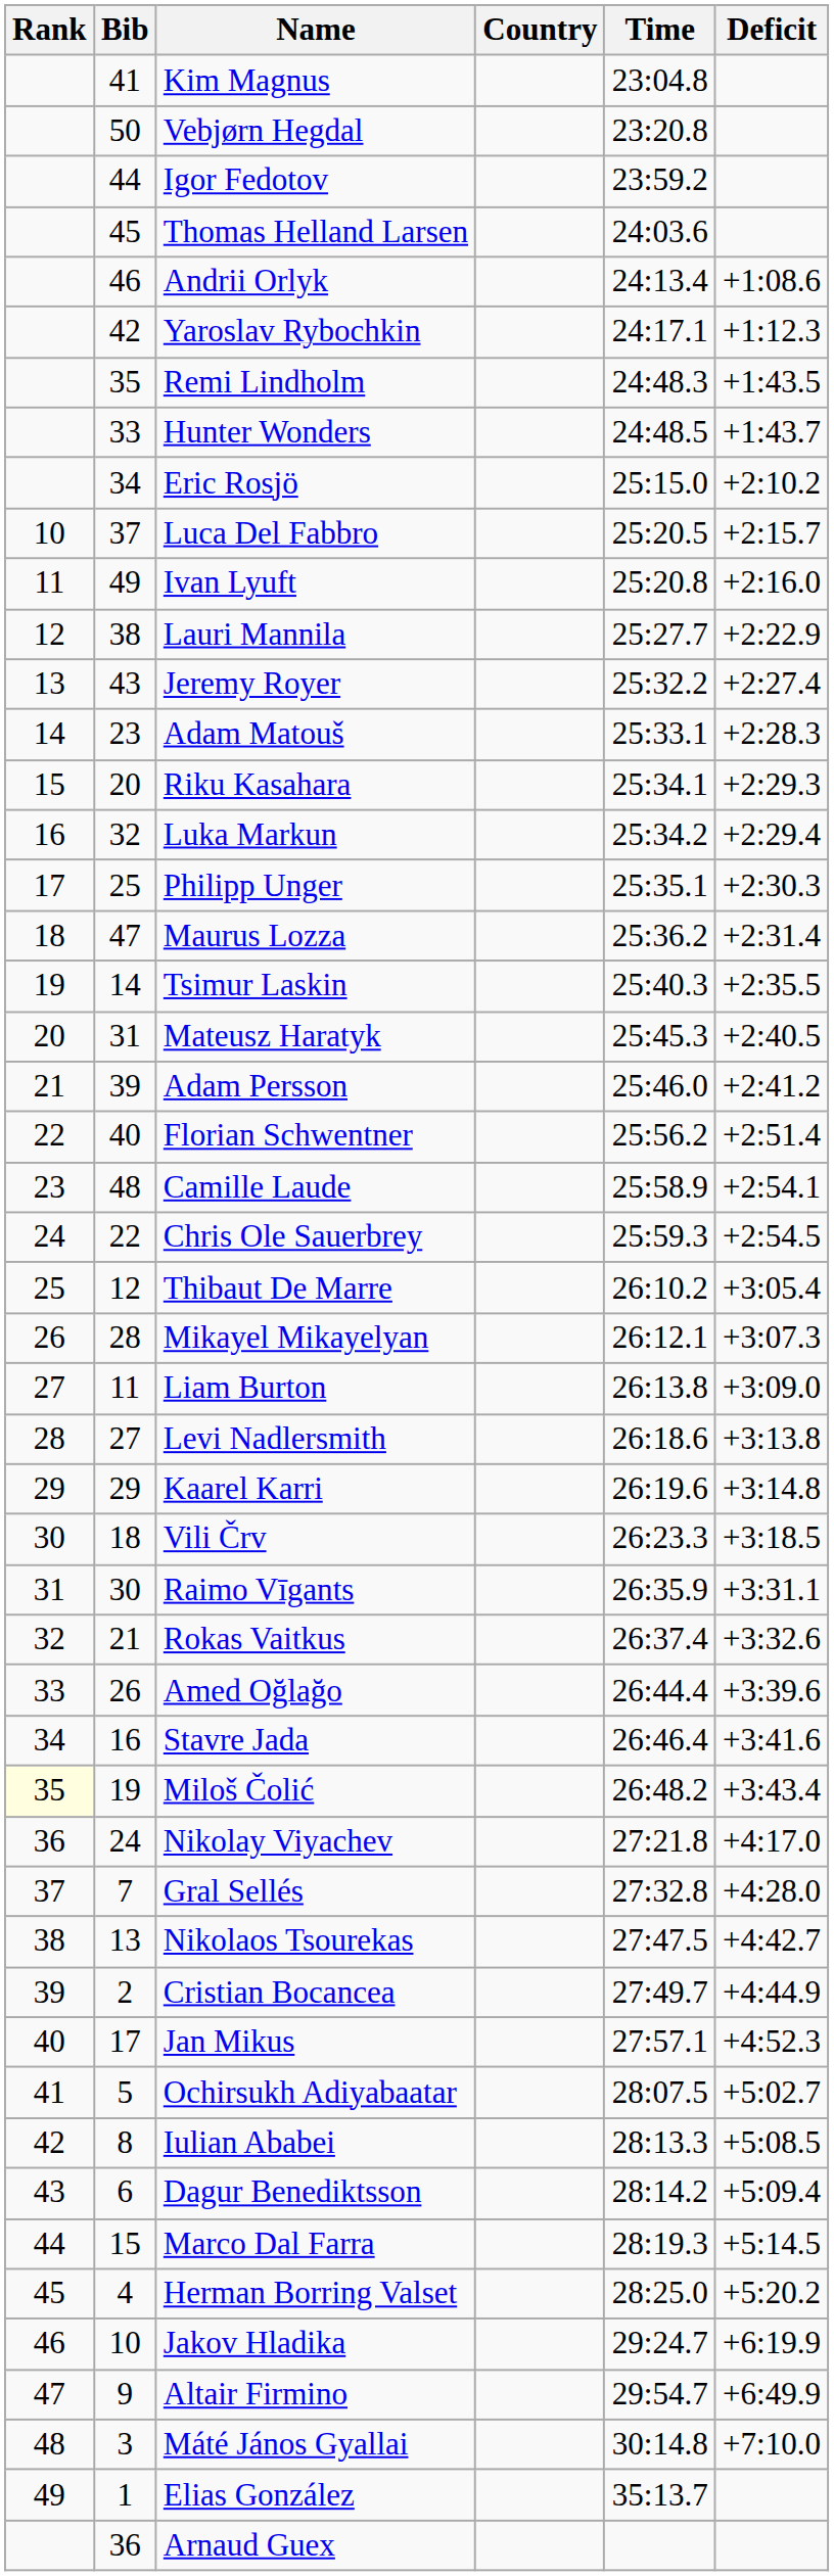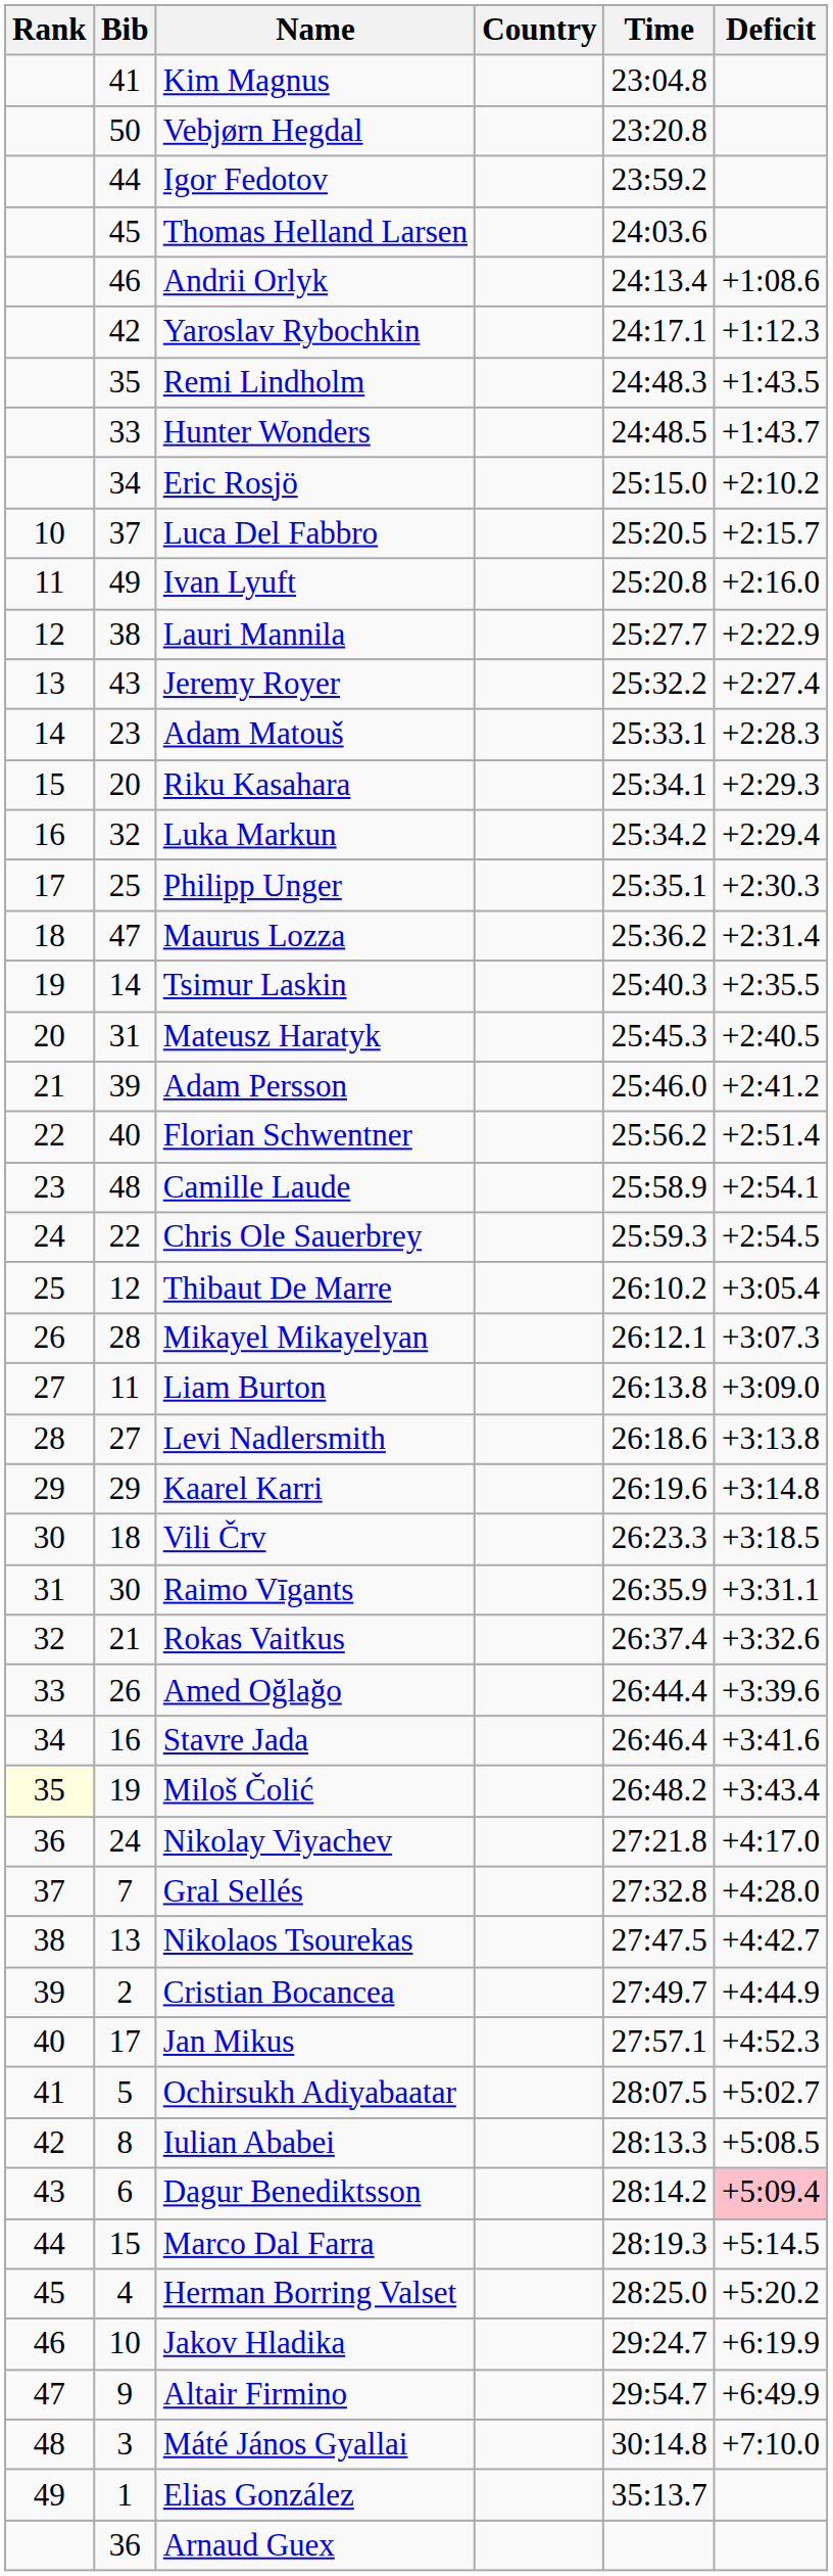Dagur Benediktsson | Deficit: no background -> pink background
